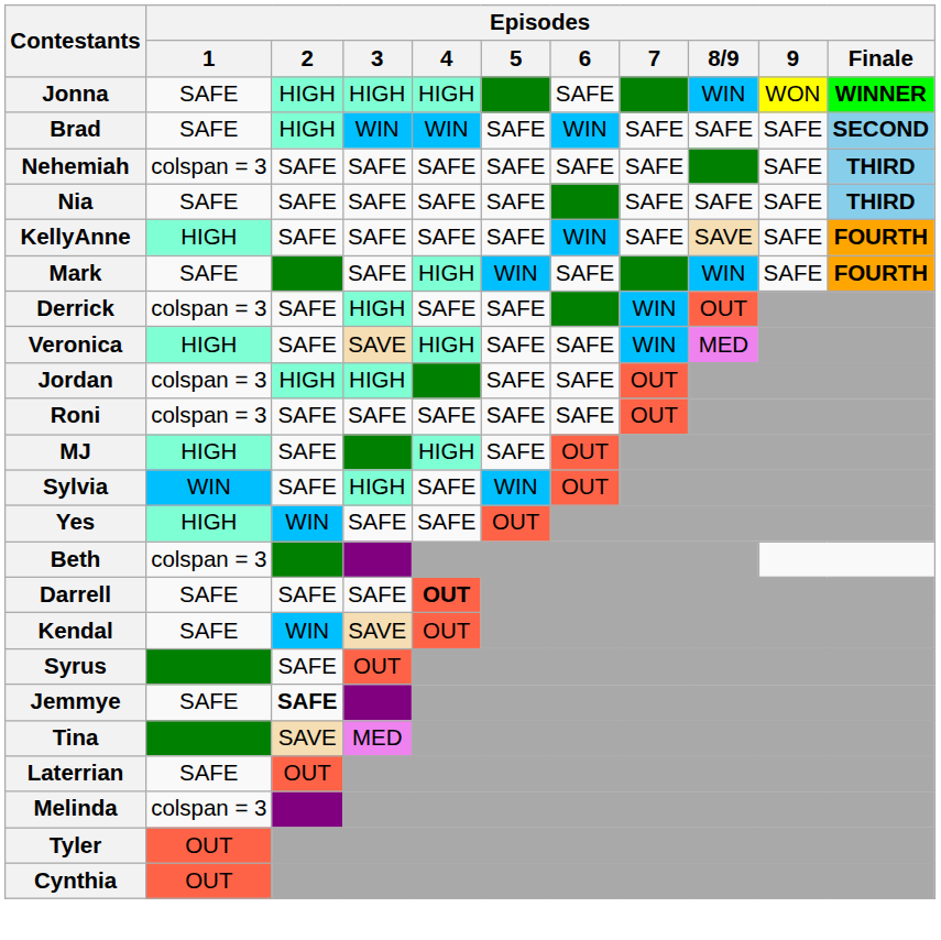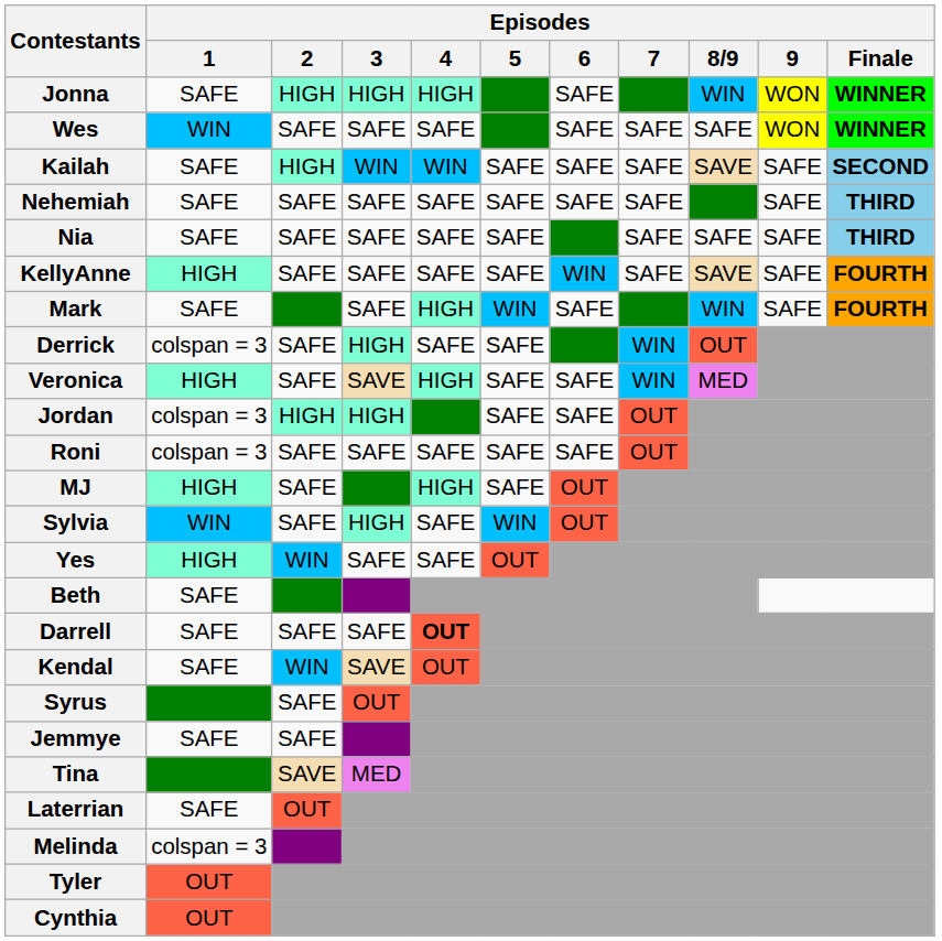+ row: Wes | WIN | SAFE | SAFE | SAFE | SAFE | SAFE | SAFE | WON | WINNER
- row: Brad | SAFE | HIGH | WIN | WIN | SAFE | WIN | SAFE | SAFE | SAFE | SECOND
+ row: Kailah | SAFE | HIGH | WIN | WIN | SAFE | SAFE | SAFE | SAVE | SAFE | SECOND
Nehemiah | Episodes / 1: colspan = 3 -> SAFE
Beth | Episodes / 1: colspan = 3 -> SAFE
Jemmye | Episodes / 2: bold -> normal
